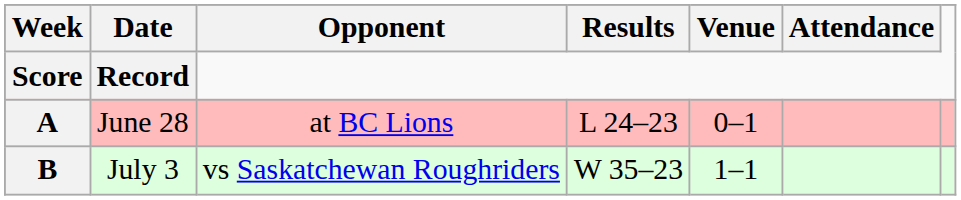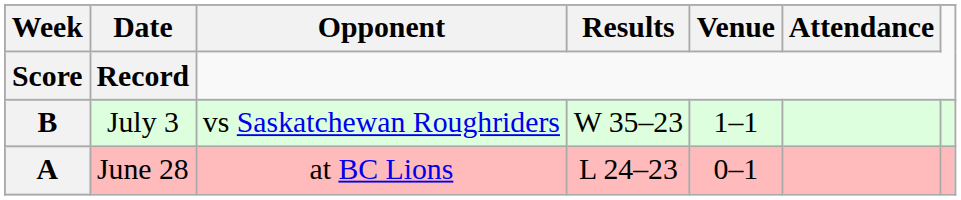rows swapped: A <-> B
